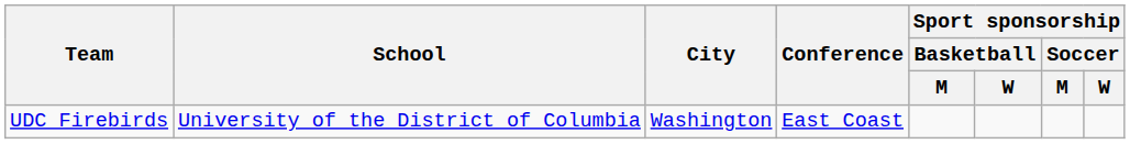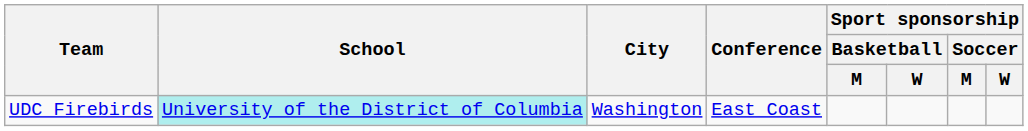UDC Firebirds | School: no background -> paleturquoise background
